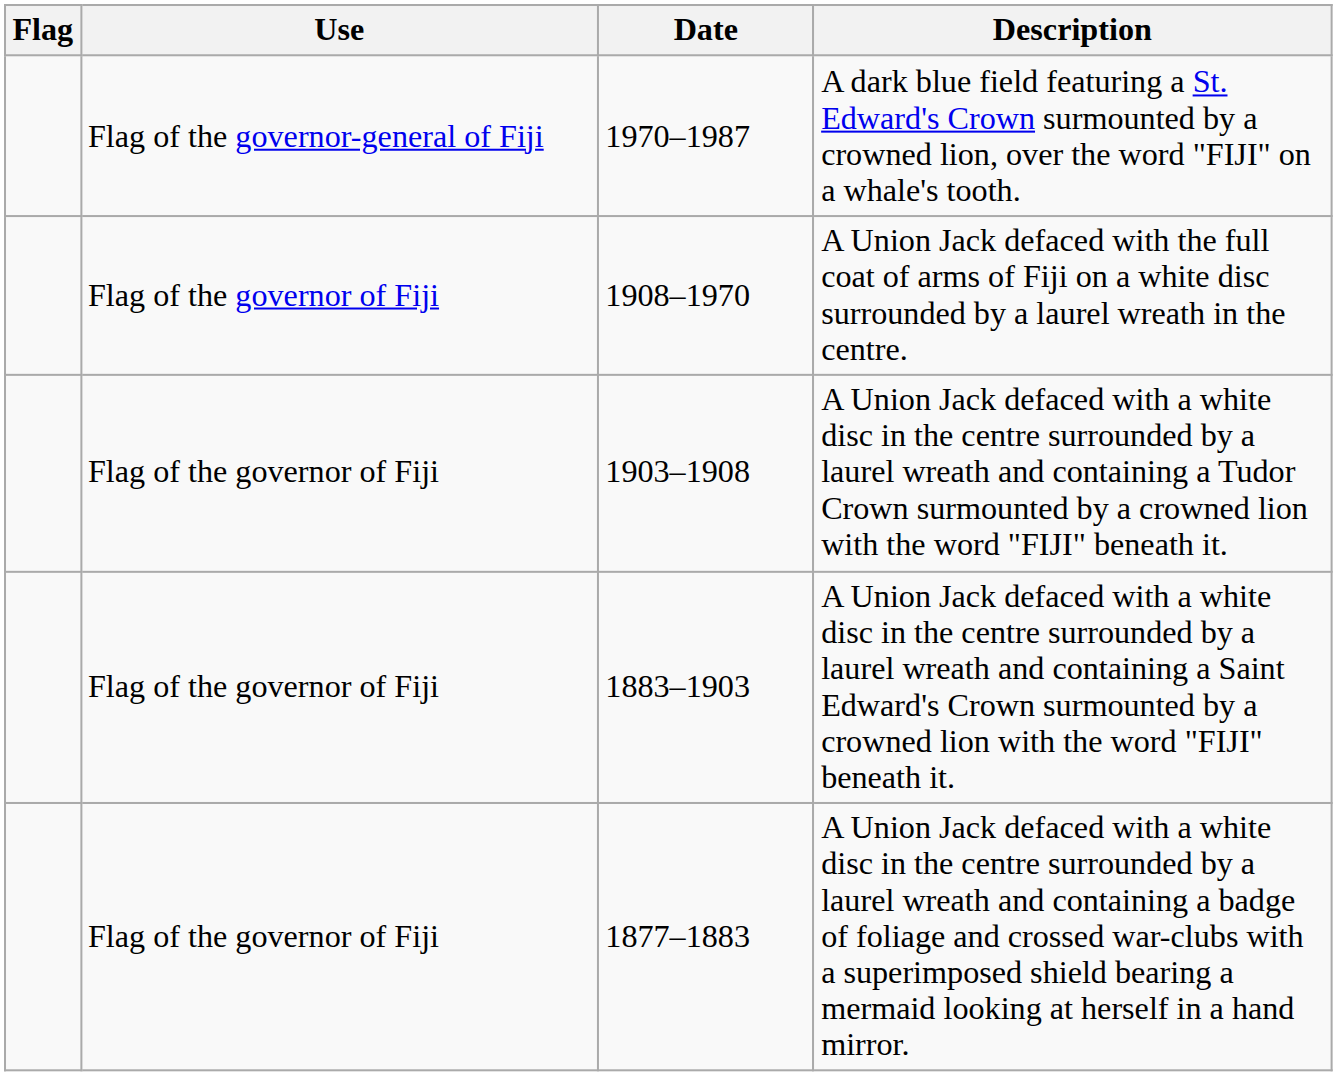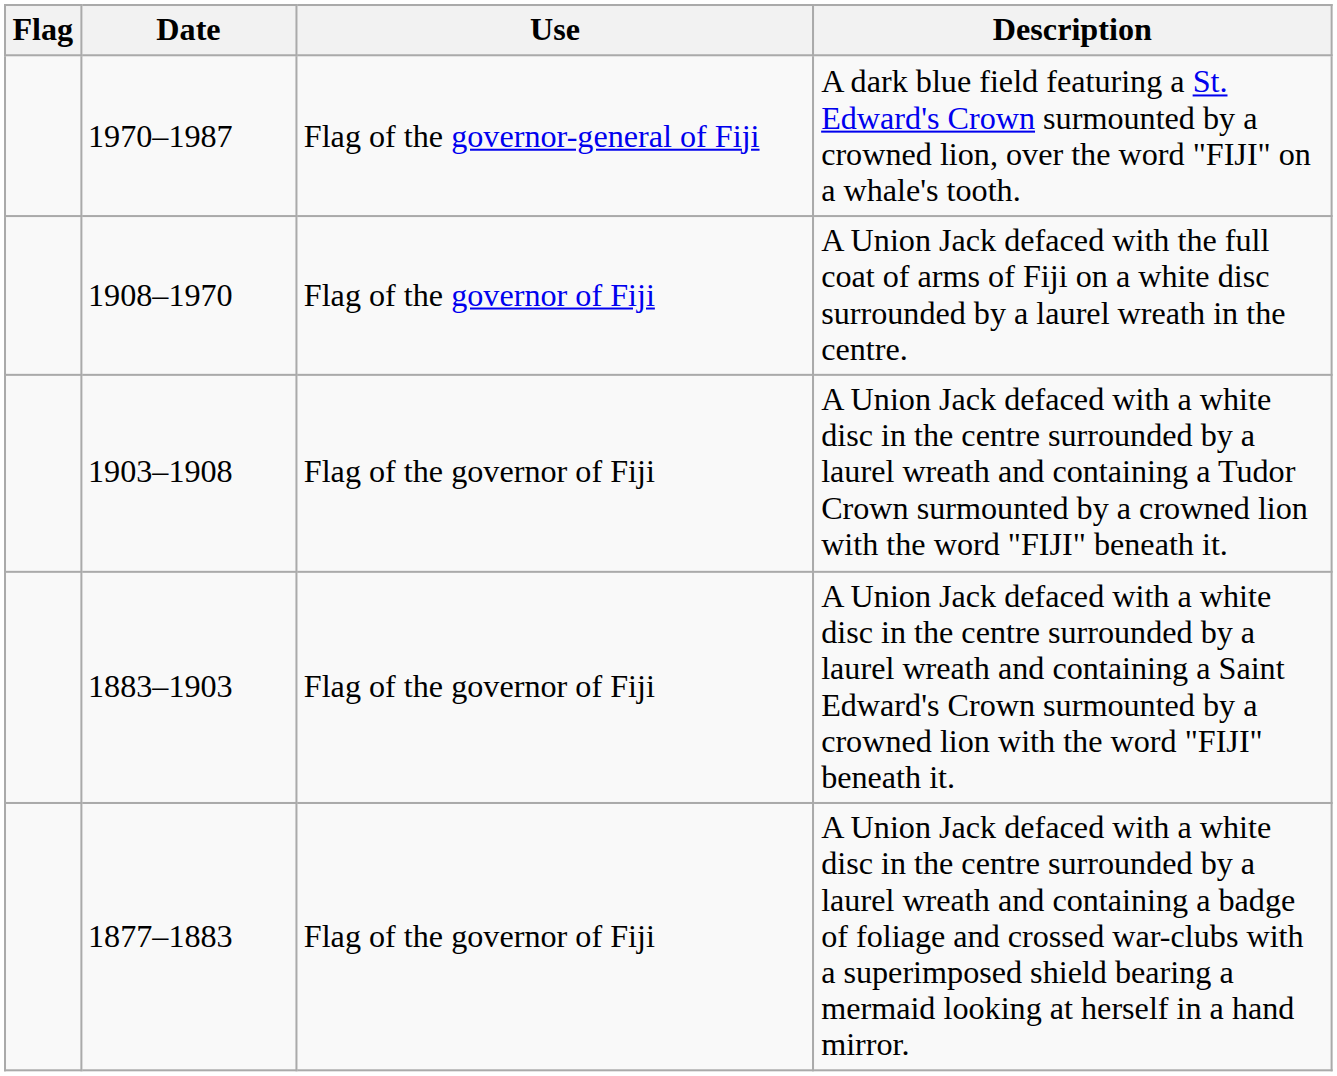columns swapped: Date <-> Use
